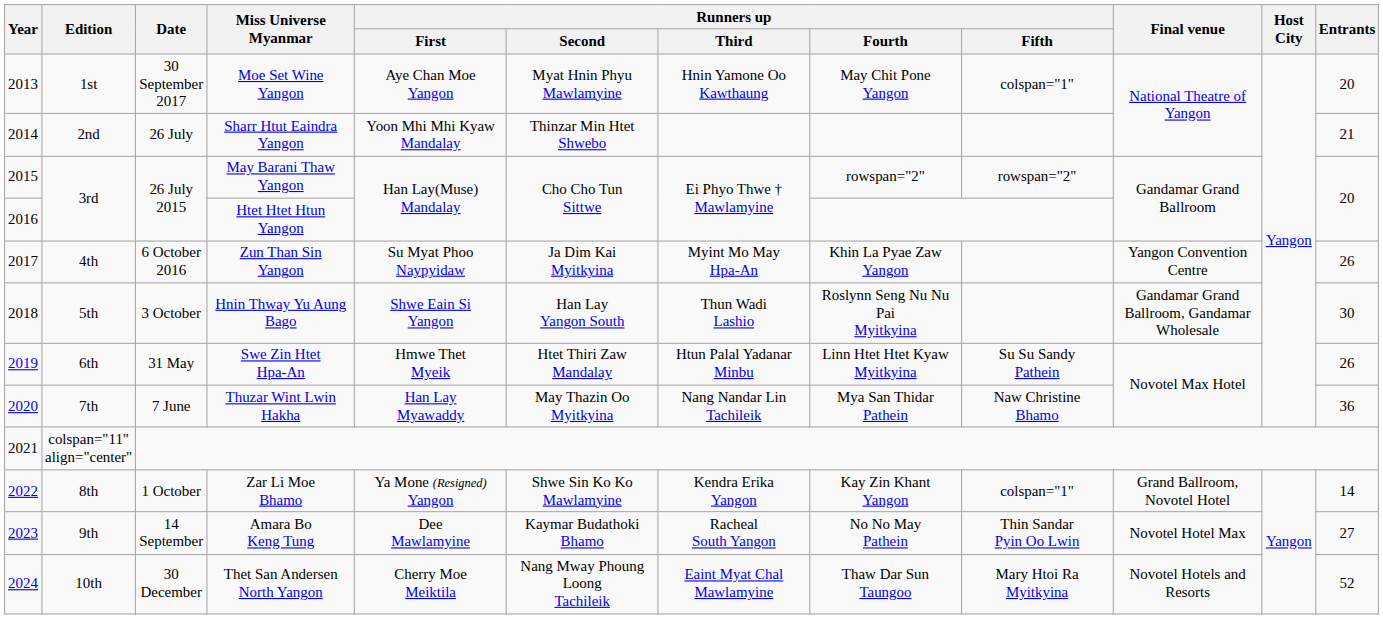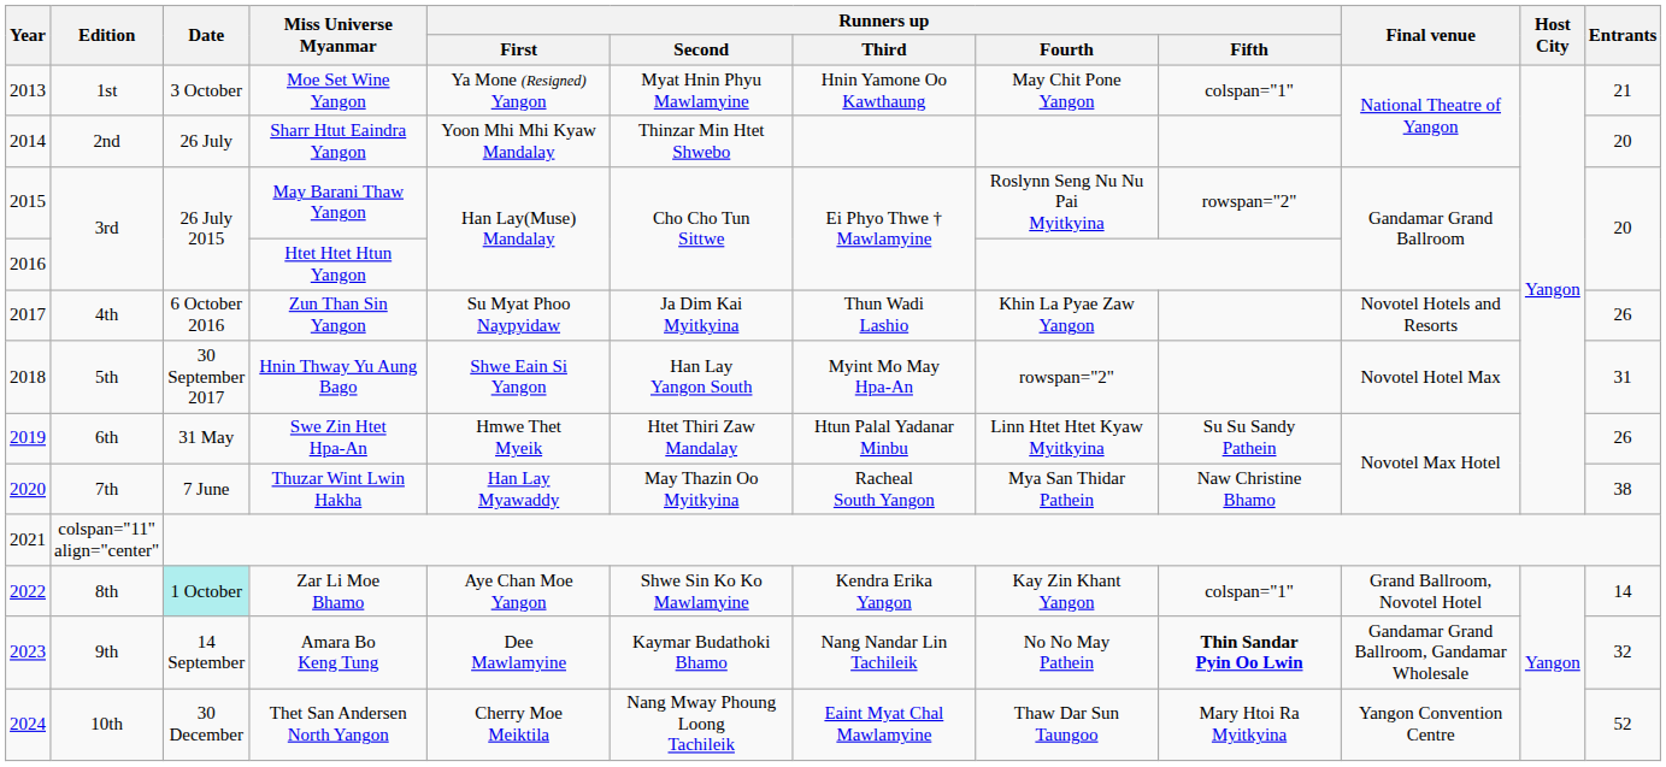Moe Set Wine Yangon | Date: 30 September 2017 -> 3 October
Moe Set Wine Yangon | Runners up / First: Aye Chan Moe Yangon -> Ya Mone (Resigned) Yangon
Moe Set Wine Yangon | Entrants: 20 -> 21
Sharr Htut Eaindra Yangon | Entrants: 21 -> 20
May Barani Thaw Yangon | Runners up / Fourth: rowspan="2" -> Roslynn Seng Nu Nu Pai Myitkyina
Zun Than Sin Yangon | Runners up / Third: Myint Mo May Hpa-An -> Thun Wadi Lashio
Zun Than Sin Yangon | Final venue: Yangon Convention Centre -> Novotel Hotels and Resorts
Hnin Thway Yu Aung Bago | Date: 3 October -> 30 September 2017
Hnin Thway Yu Aung Bago | Runners up / Third: Thun Wadi Lashio -> Myint Mo May Hpa-An
Hnin Thway Yu Aung Bago | Runners up / Fourth: Roslynn Seng Nu Nu Pai Myitkyina -> rowspan="2"
Hnin Thway Yu Aung Bago | Final venue: Gandamar Grand Ballroom, Gandamar Wholesale -> Novotel Hotel Max
Hnin Thway Yu Aung Bago | Entrants: 30 -> 31
Thuzar Wint Lwin Hakha | Runners up / Third: Nang Nandar Lin Tachileik -> Racheal South Yangon
Thuzar Wint Lwin Hakha | Entrants: 36 -> 38
Zar Li Moe Bhamo | Date: no background -> paleturquoise background
Zar Li Moe Bhamo | Runners up / First: Ya Mone (Resigned) Yangon -> Aye Chan Moe Yangon
Amara Bo Keng Tung | Runners up / Third: Racheal South Yangon -> Nang Nandar Lin Tachileik
Amara Bo Keng Tung | Runners up / Fifth: normal -> bold
Amara Bo Keng Tung | Final venue: Novotel Hotel Max -> Gandamar Grand Ballroom, Gandamar Wholesale
Amara Bo Keng Tung | Entrants: 27 -> 32
Thet San Andersen North Yangon | Final venue: Novotel Hotels and Resorts -> Yangon Convention Centre
